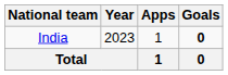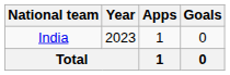India | Goals: bold -> normal
